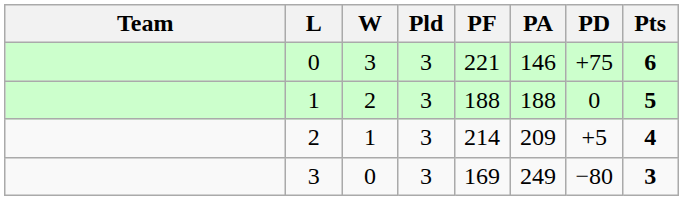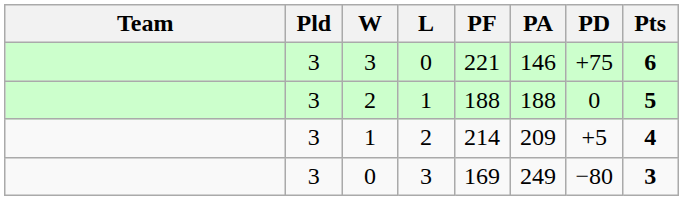columns swapped: Pld <-> L
